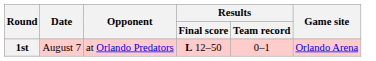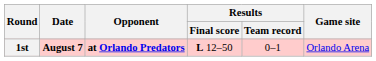1st | Date: normal -> bold
1st | Opponent: normal -> bold
